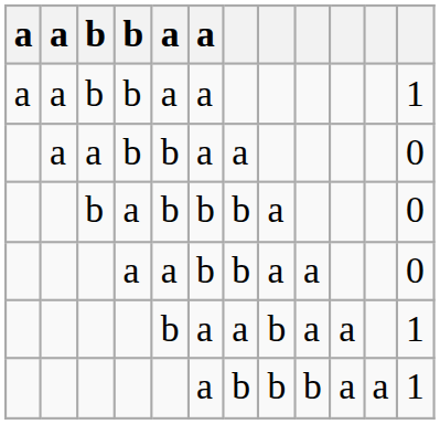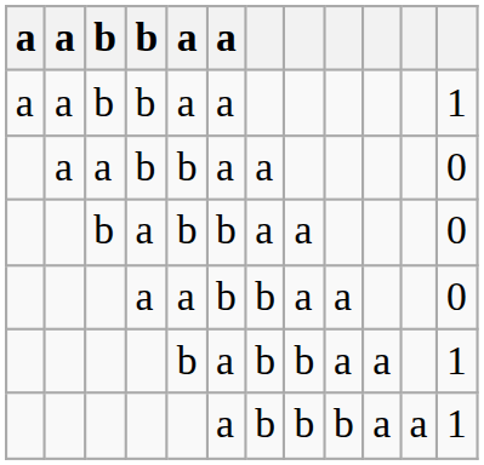row 4 | column 7: b -> a
row 6 | column 7: a -> b
